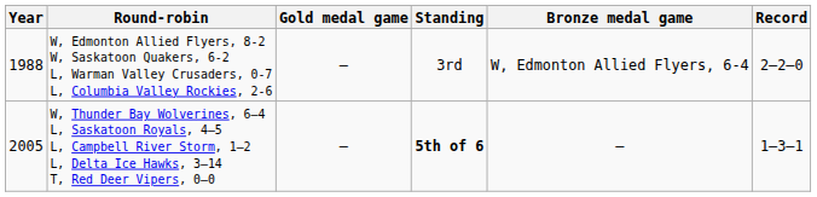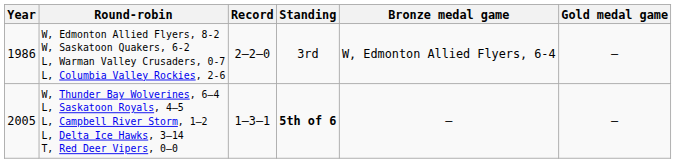columns swapped: Record <-> Gold medal game
row 2 | Year: 1988 -> 1986
